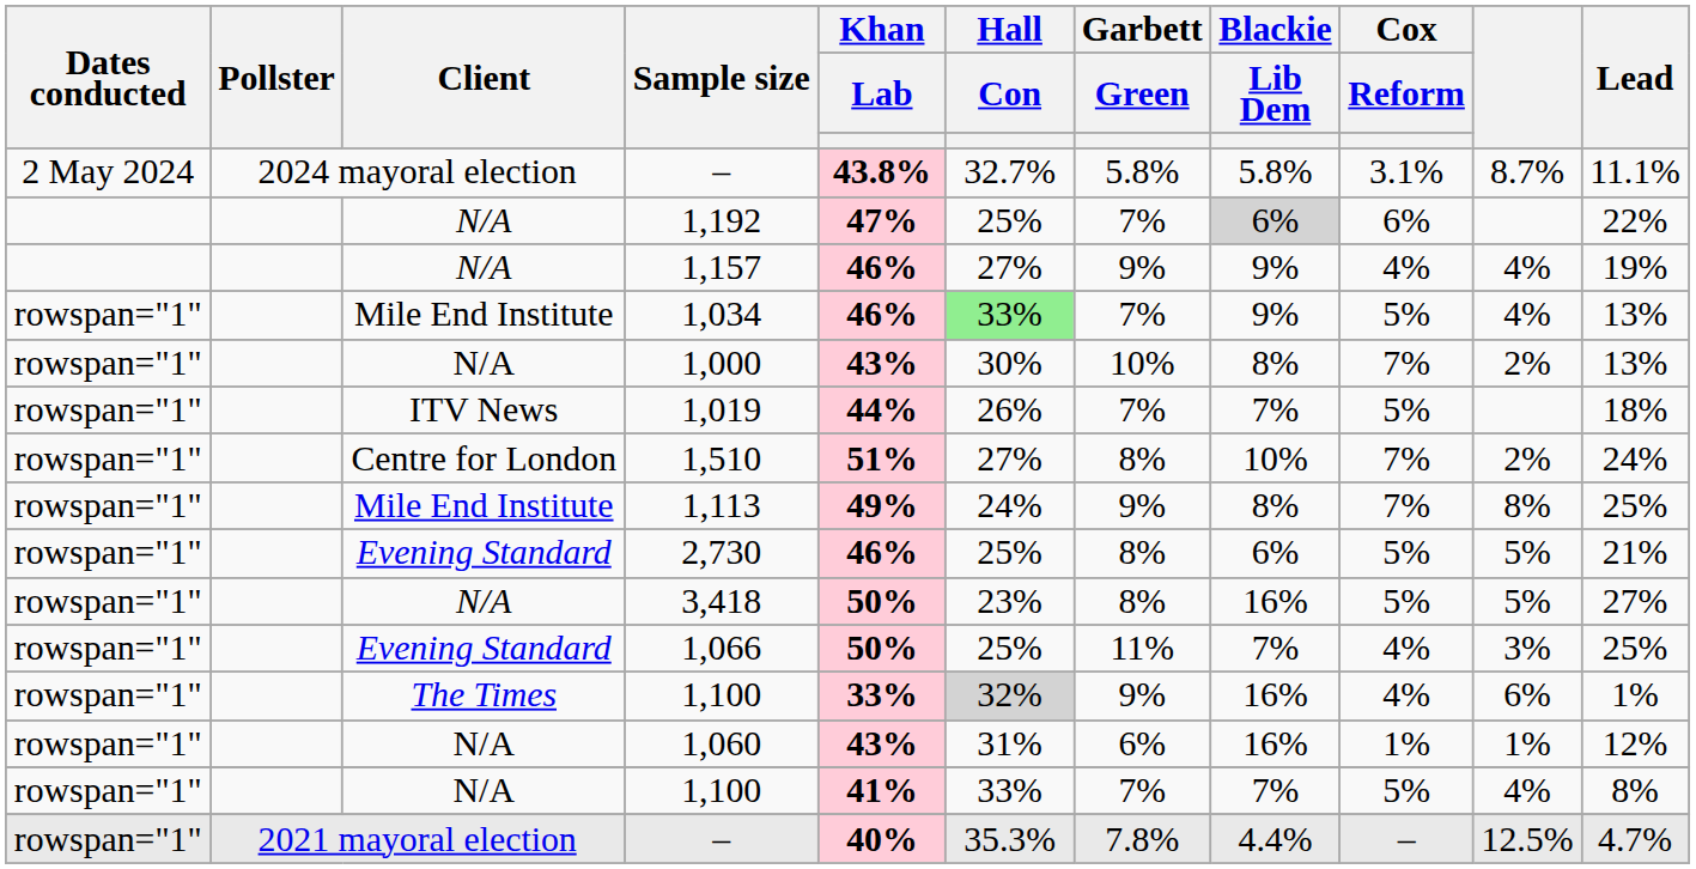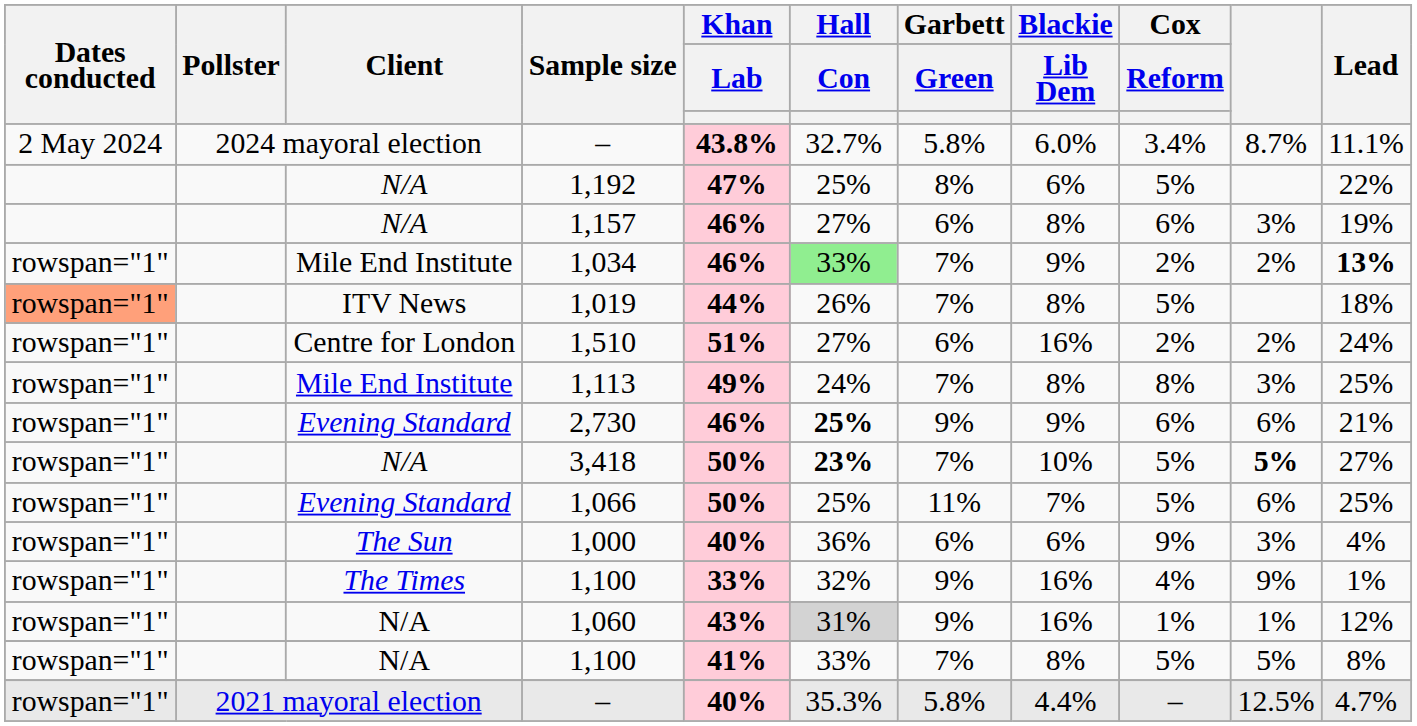2024 mayoral election / – | Blackie / Lib Dem: 5.8% -> 6.0%
2024 mayoral election / – | Cox / Reform: 3.1% -> 3.4%
1,192 | Garbett / Green: 7% -> 8%
1,192 | Blackie / Lib Dem: lightgrey background -> no background
1,192 | Cox / Reform: 6% -> 5%
1,157 | Garbett / Green: 9% -> 6%
1,157 | Blackie / Lib Dem: 9% -> 8%
1,157 | Cox / Reform: 4% -> 6%
1,157 | column 10: 4% -> 3%
1,034 | Cox / Reform: 5% -> 2%
1,034 | column 10: 4% -> 2%
1,034 | Lead: normal -> bold
- row: rowspan="1" | N/A | 1,000 | 43% | 30% | 10% | 8% | 7% | 2% | 13%
1,019 | Dates conducted: no background -> lightsalmon background
1,019 | Blackie / Lib Dem: 7% -> 8%
1,510 | Garbett / Green: 8% -> 6%
1,510 | Blackie / Lib Dem: 10% -> 16%
1,510 | Cox / Reform: 7% -> 2%
1,113 | Garbett / Green: 9% -> 7%
1,113 | Cox / Reform: 7% -> 8%
1,113 | column 10: 8% -> 3%
2,730 | Hall / Con: normal -> bold
2,730 | Garbett / Green: 8% -> 9%
2,730 | Blackie / Lib Dem: 6% -> 9%
2,730 | Cox / Reform: 5% -> 6%
2,730 | column 10: 5% -> 6%
3,418 | Hall / Con: normal -> bold
3,418 | Garbett / Green: 8% -> 7%
3,418 | Blackie / Lib Dem: 16% -> 10%
3,418 | column 10: normal -> bold
1,066 | Cox / Reform: 4% -> 5%
1,066 | column 10: 3% -> 6%
+ row: rowspan="1" | The Sun | 1,000 | 40% | 36% | 6% | 6% | 9% | 3% | 4%
The Times / 1,100 | Hall / Con: lightgrey background -> no background
The Times / 1,100 | column 10: 6% -> 9%
1,060 | Hall / Con: no background -> lightgrey background
1,060 | Garbett / Green: 6% -> 9%
N/A / 1,100 | Blackie / Lib Dem: 7% -> 8%
N/A / 1,100 | column 10: 4% -> 5%
2021 mayoral election / – | Garbett / Green: 7.8% -> 5.8%
